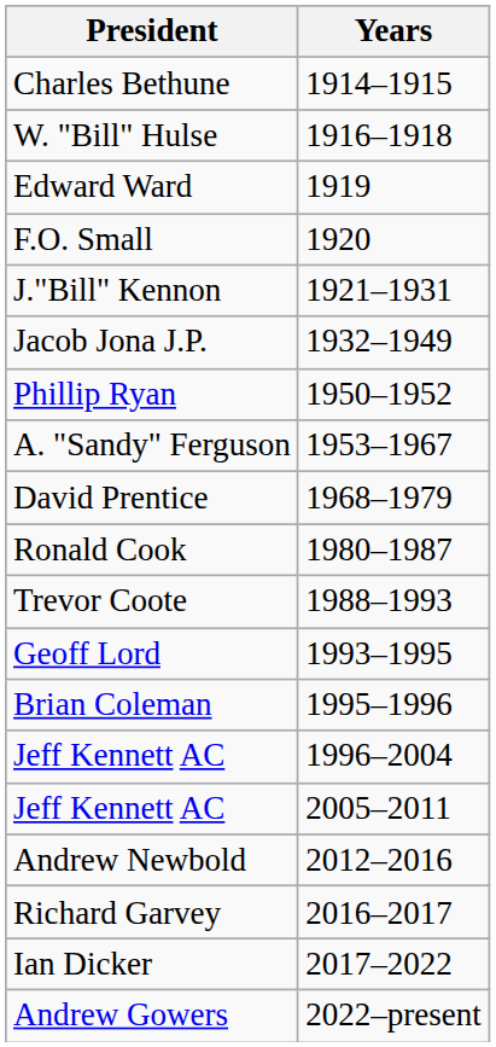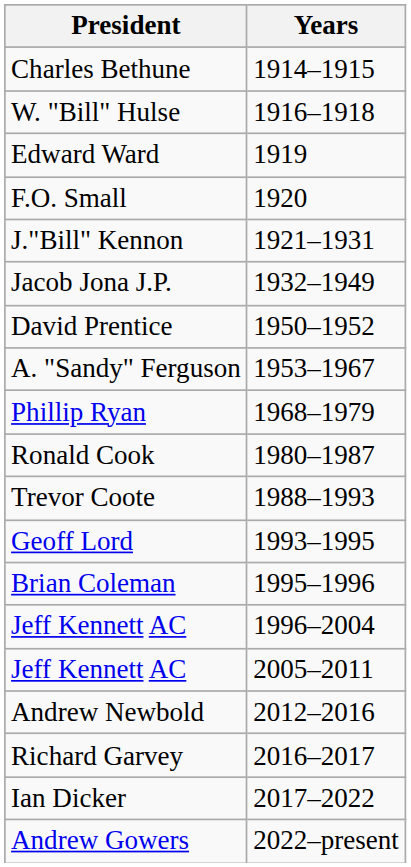row 8 | President: Phillip Ryan -> David Prentice
row 10 | President: David Prentice -> Phillip Ryan
